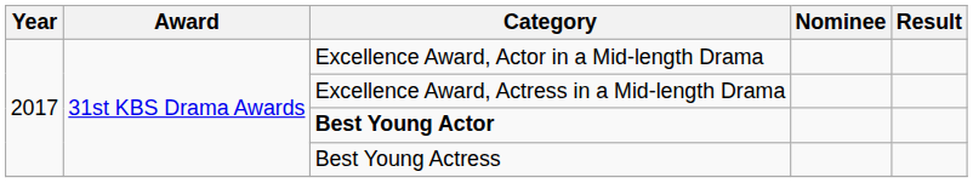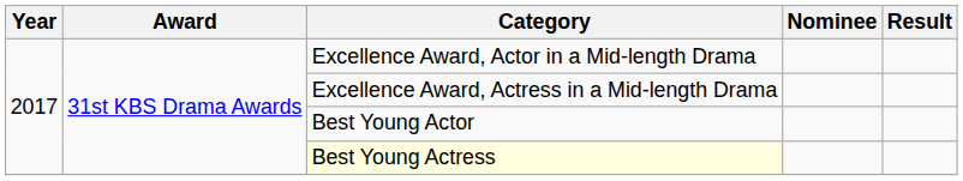Best Young Actor | Category: bold -> normal
Best Young Actress | Category: no background -> lightyellow background
